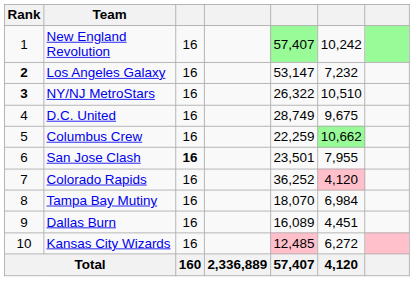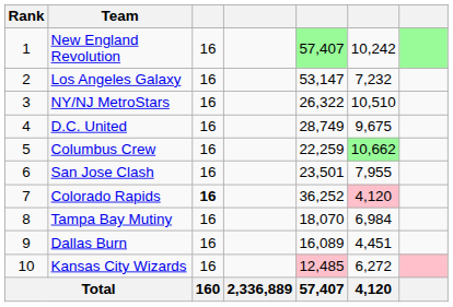Los Angeles Galaxy | Rank: bold -> normal
NY/NJ MetroStars | Rank: bold -> normal
San Jose Clash | column 3: bold -> normal
Colorado Rapids | column 3: normal -> bold
